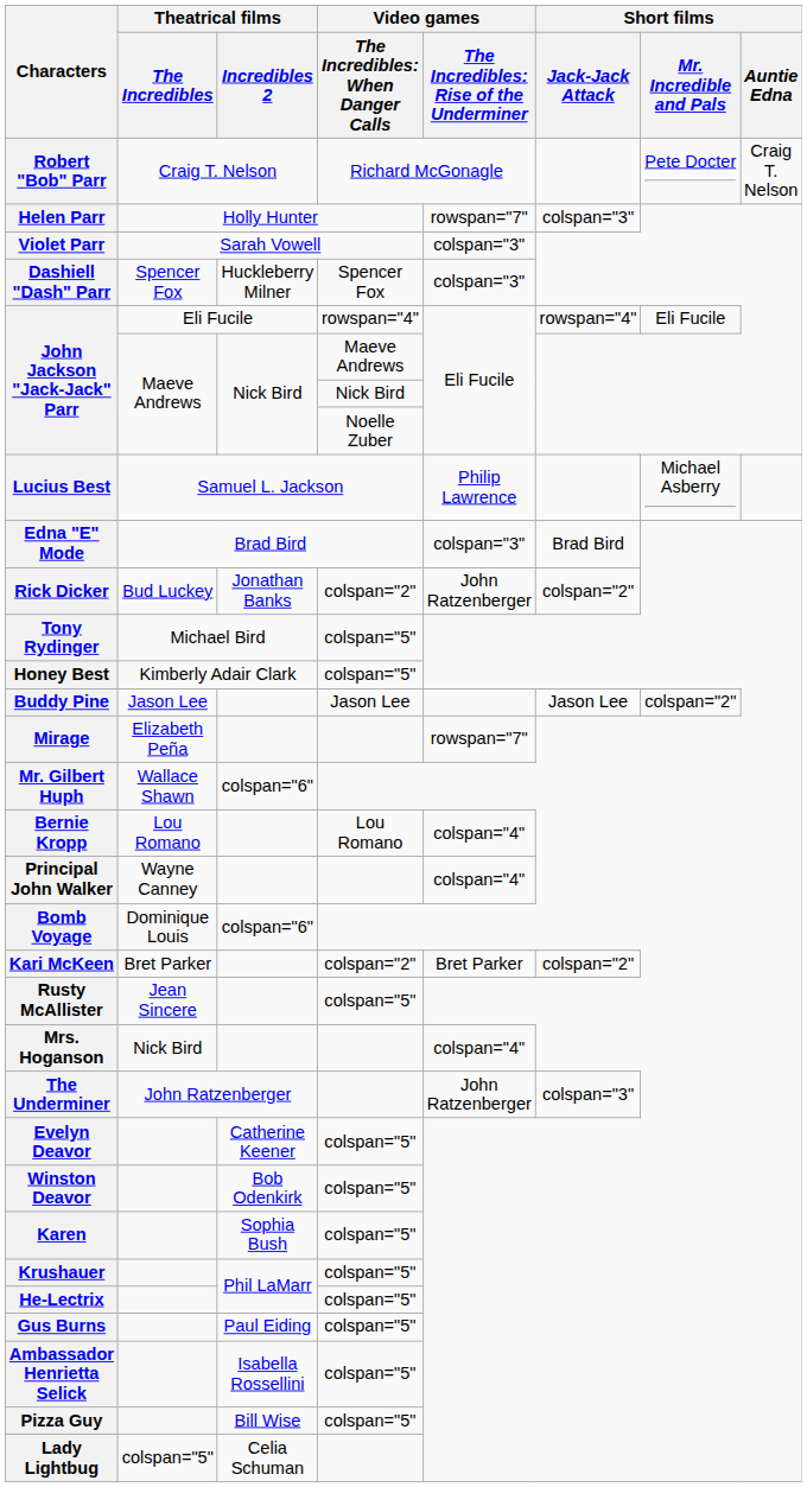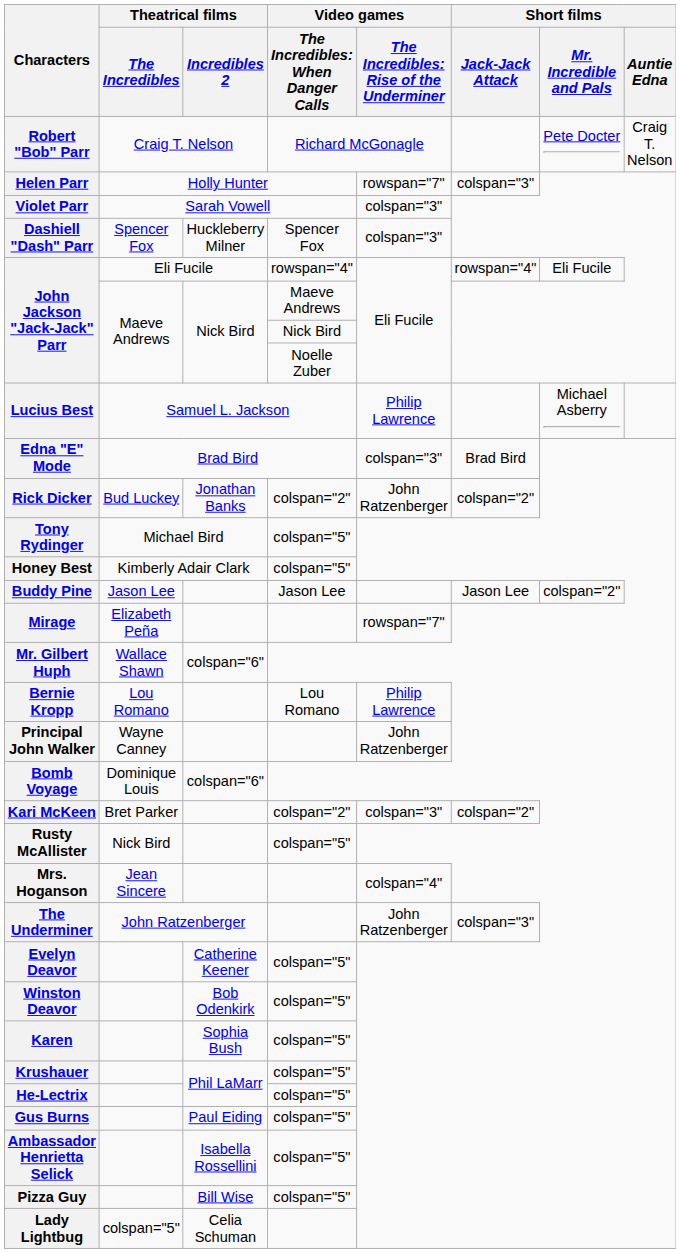Bernie Kropp | column 5: colspan="4" -> Philip Lawrence
Principal John Walker | column 5: colspan="4" -> John Ratzenberger
Kari McKeen | column 5: Bret Parker -> colspan="3"
Rusty McAllister | Theatrical films / The Incredibles: Jean Sincere -> Nick Bird
Mrs. Hoganson | Theatrical films / The Incredibles: Nick Bird -> Jean Sincere
